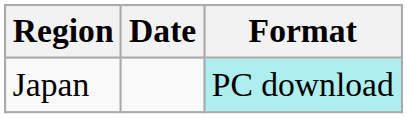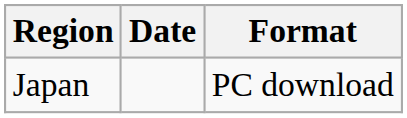Japan | Format: paleturquoise background -> no background
